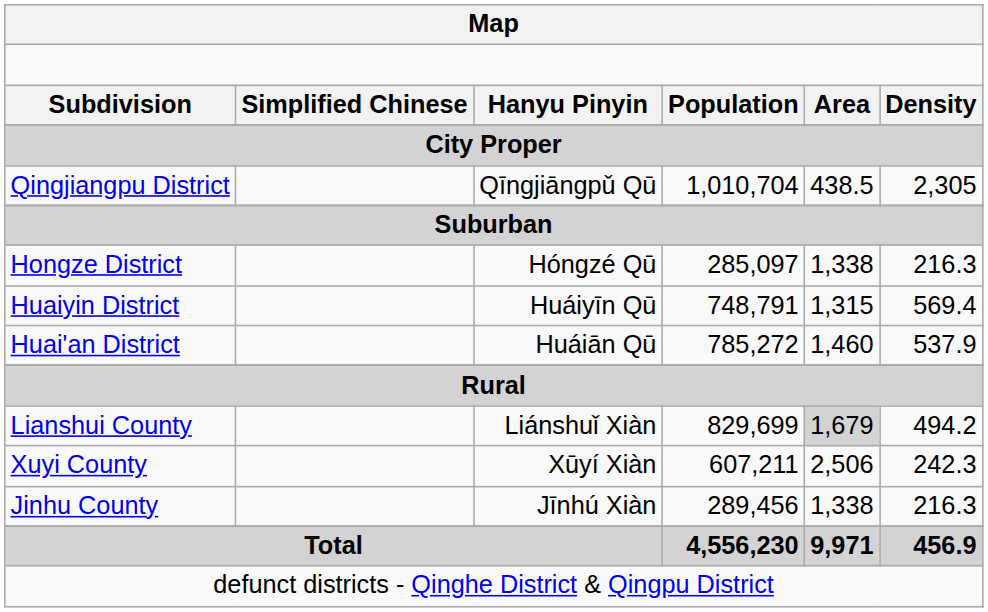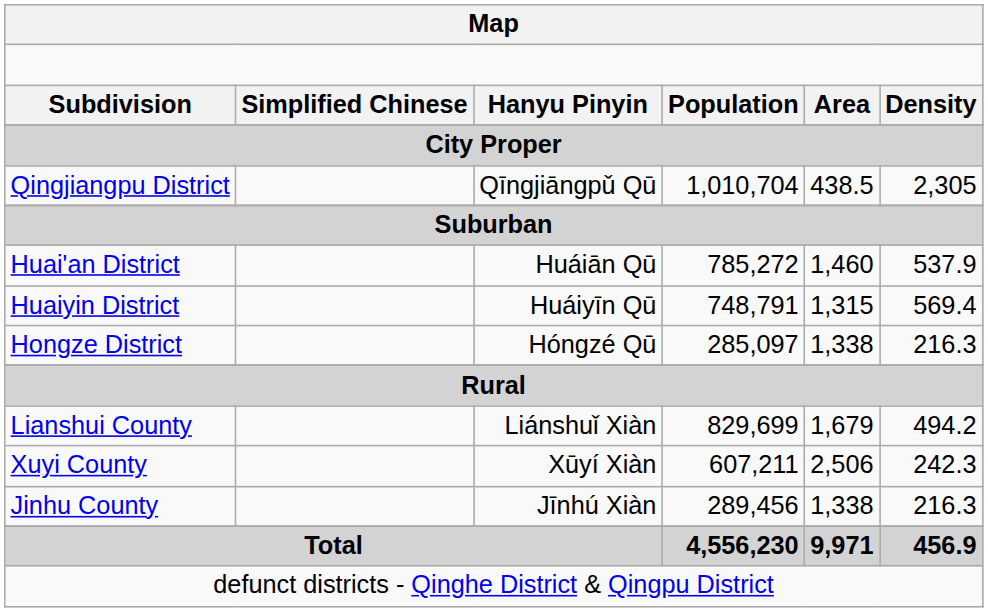rows swapped: Huai'an District <-> Hongze District
Lianshui County | column 5: lightgrey background -> no background
